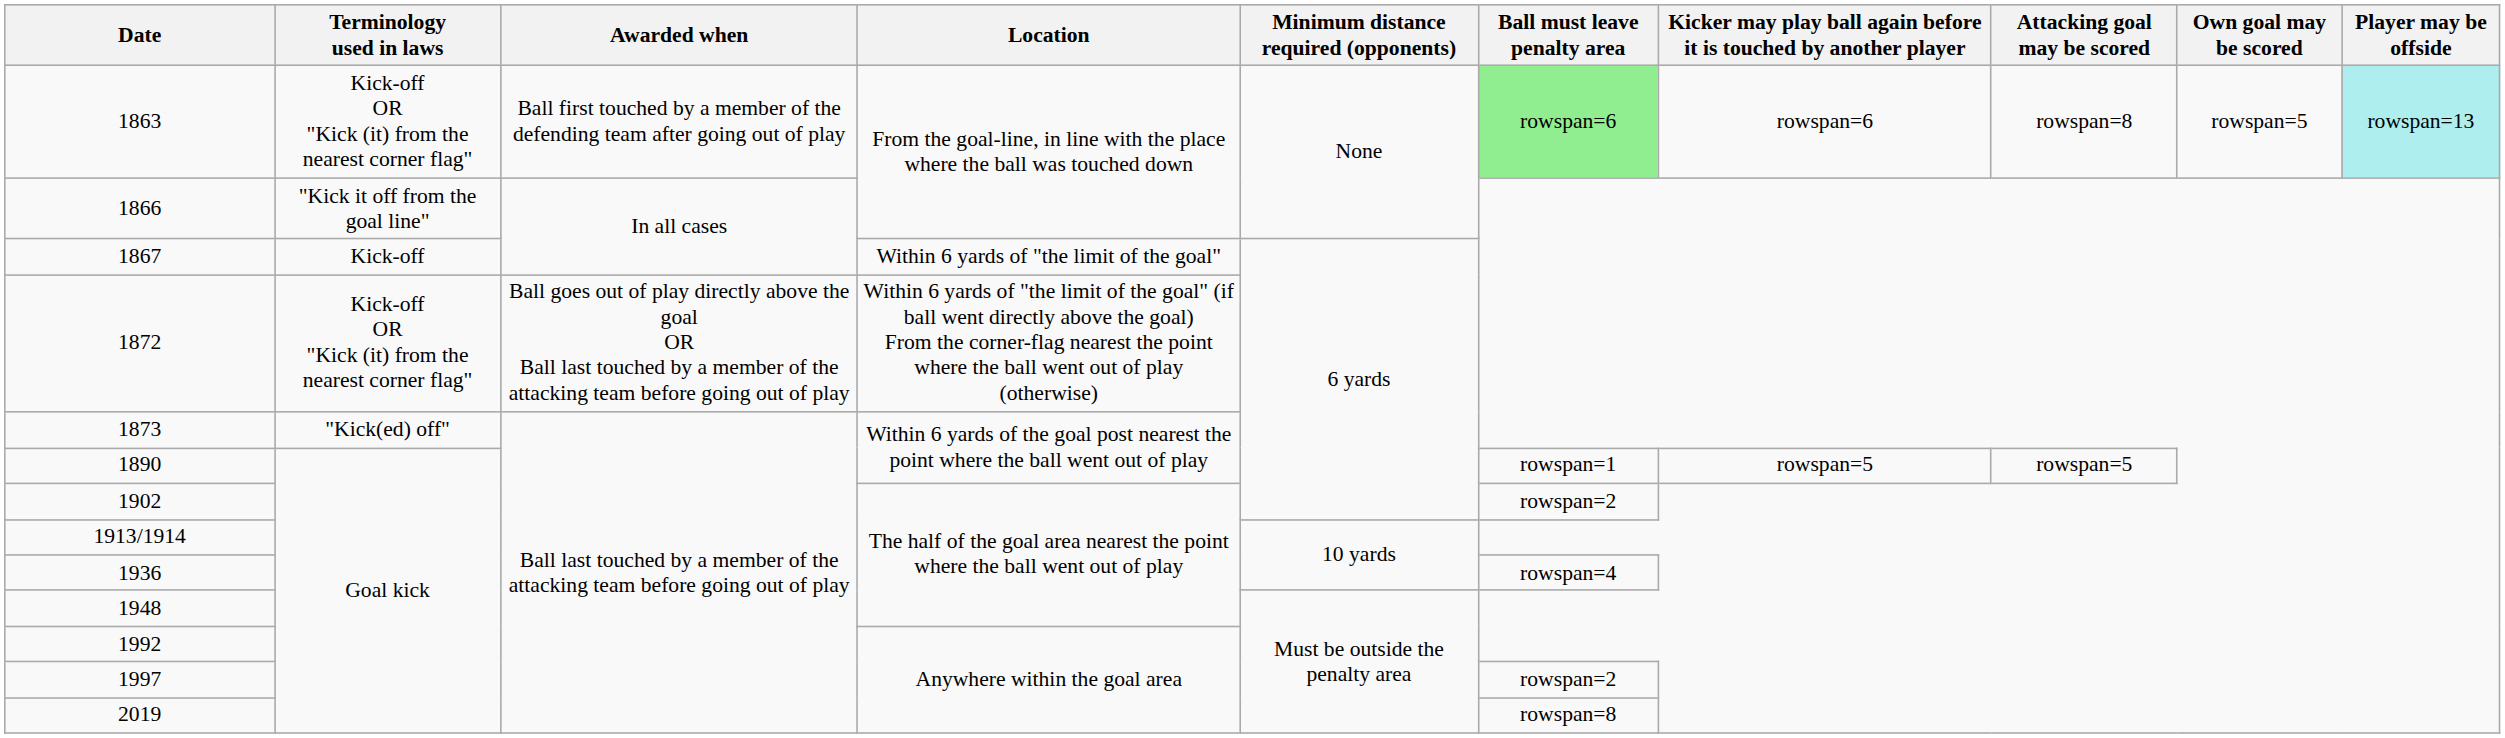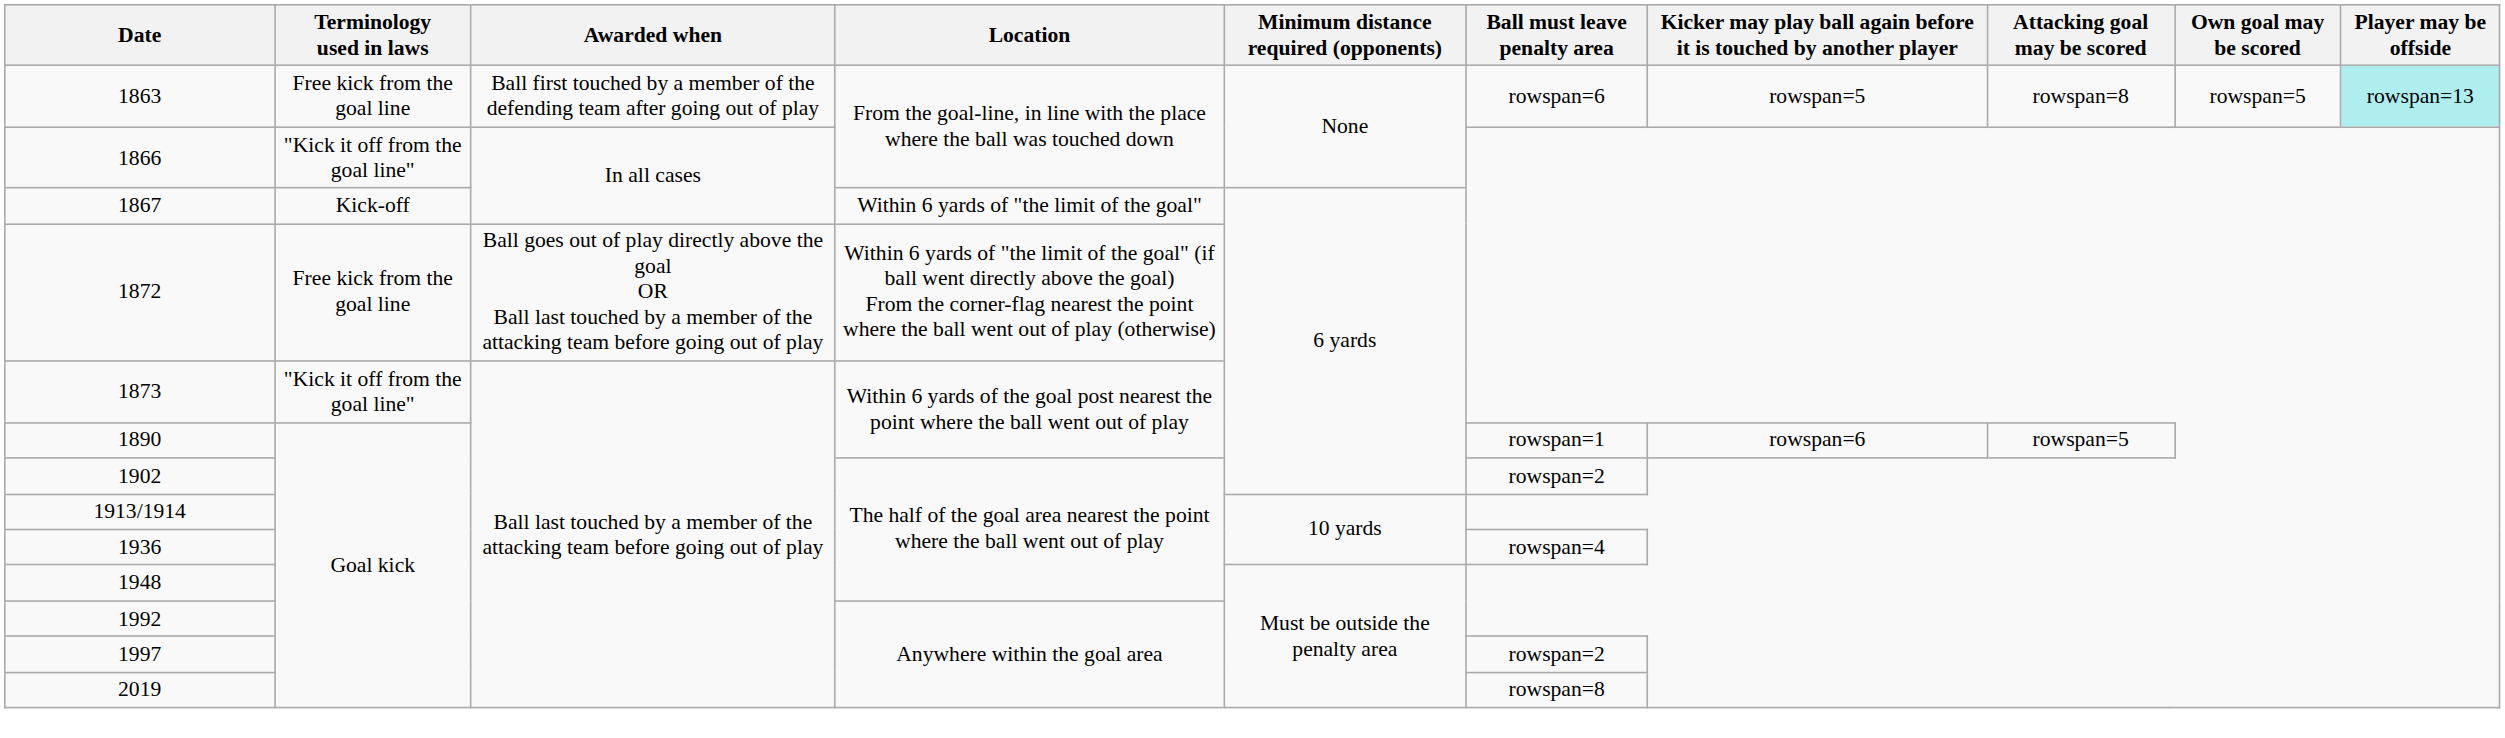1863 | Terminology used in laws: Kick-off OR "Kick (it) from the nearest corner flag" -> Free kick from the goal line
1863 | Ball must leave penalty area: lightgreen background -> no background
1863 | column 7: rowspan=6 -> rowspan=5
1872 | Terminology used in laws: Kick-off OR "Kick (it) from the nearest corner flag" -> Free kick from the goal line
1873 | Terminology used in laws: "Kick(ed) off" -> "Kick it off from the goal line"
1890 | column 7: rowspan=5 -> rowspan=6
